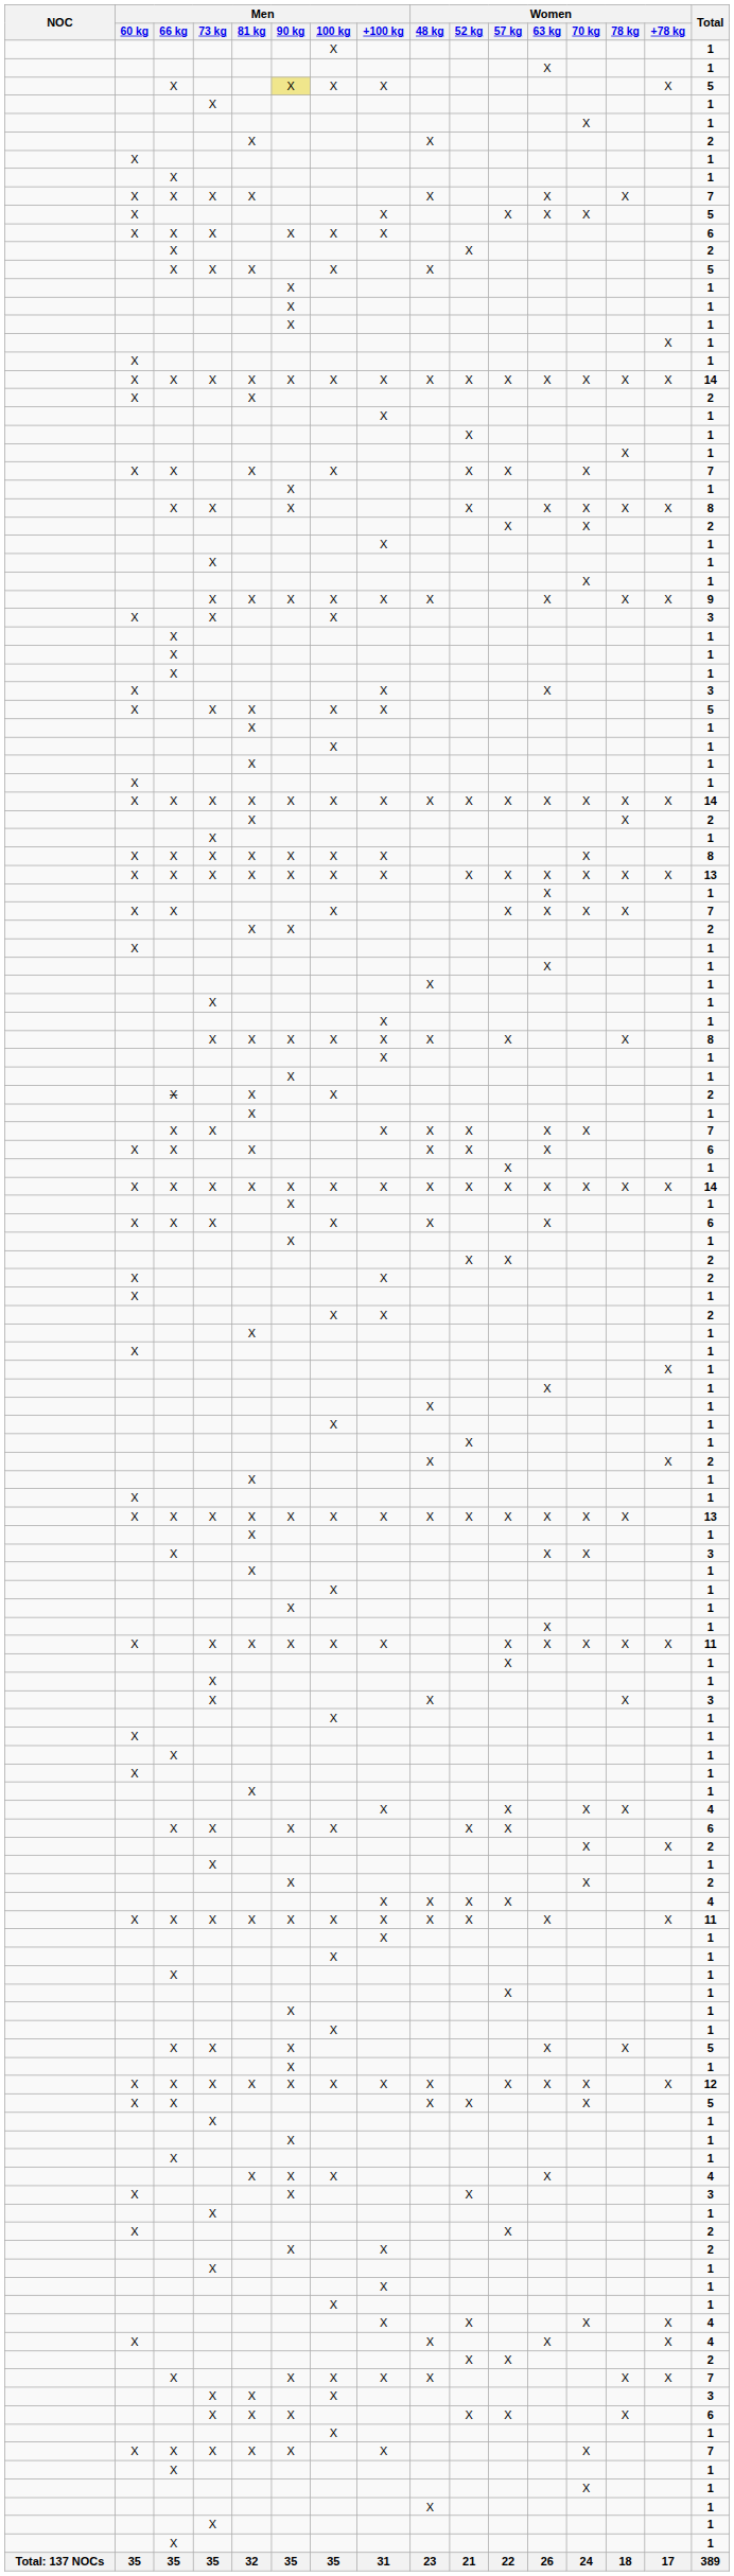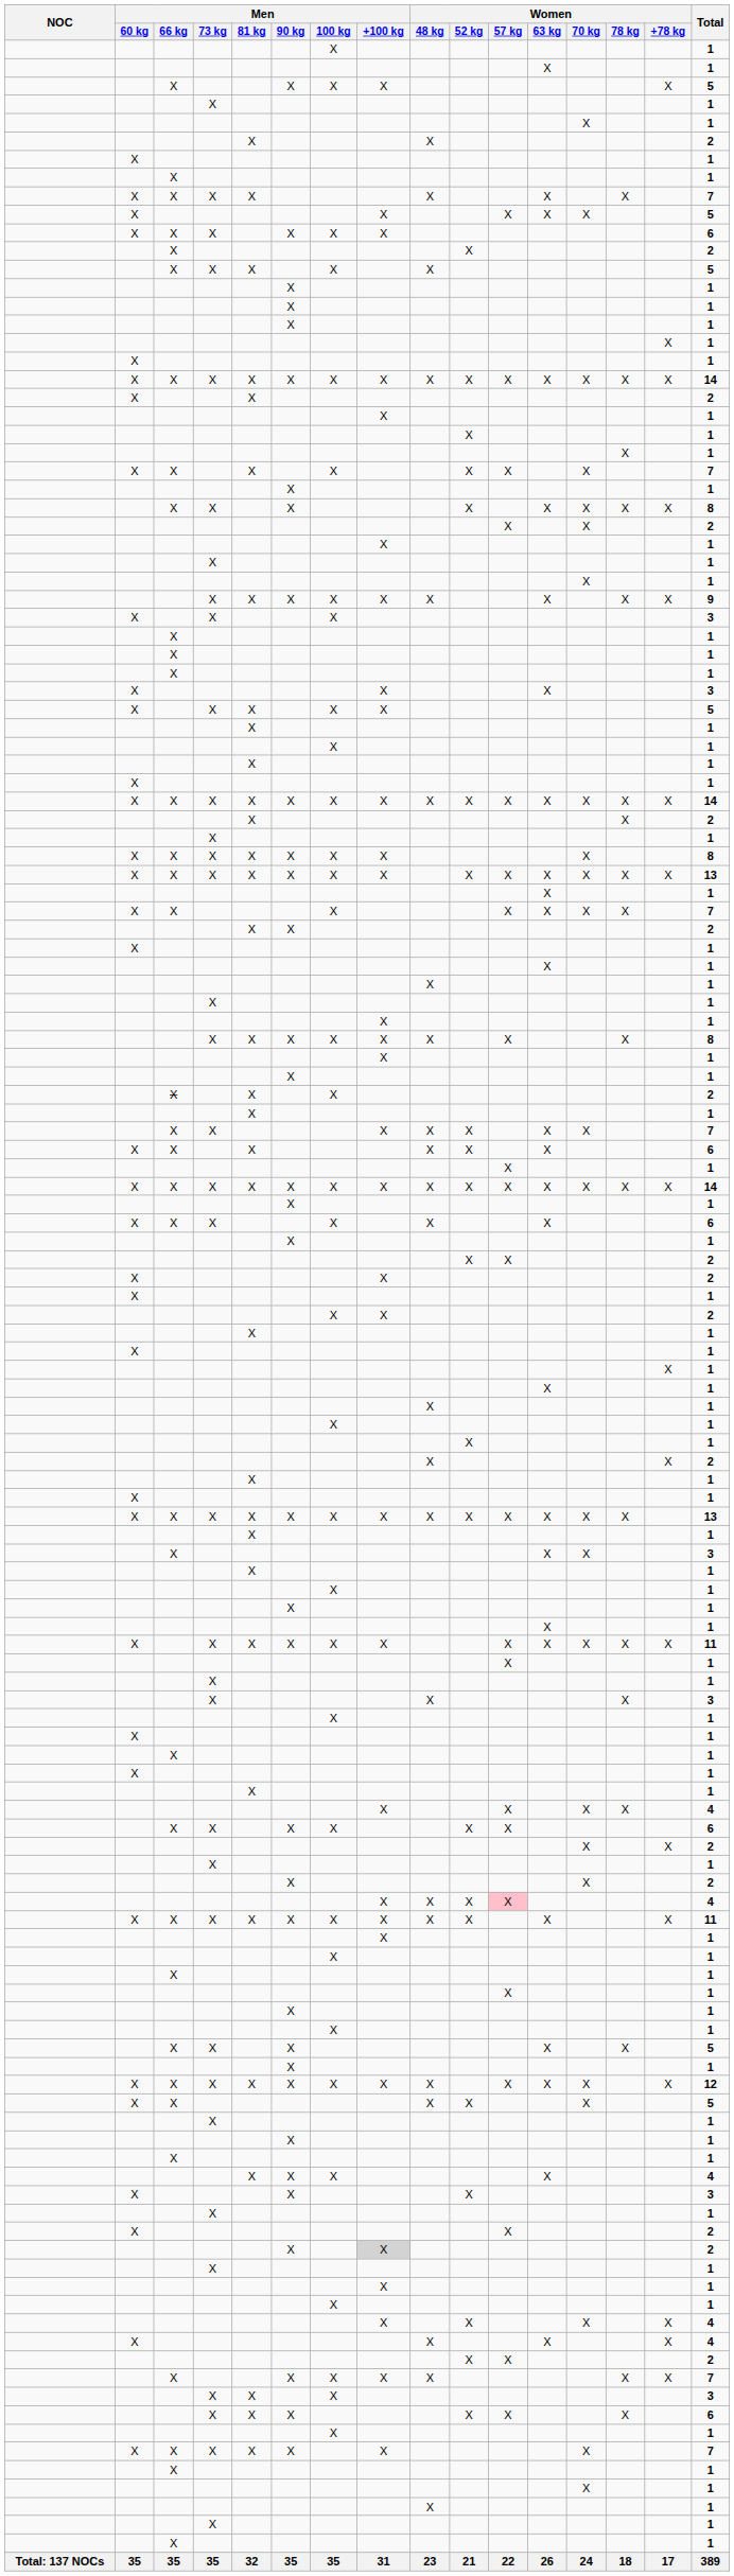row 5 | Men / 90 kg: khaki background -> no background
row 104 | Women / 57 kg: no background -> pink background
row 123 | Men / +100 kg: no background -> lightgrey background
